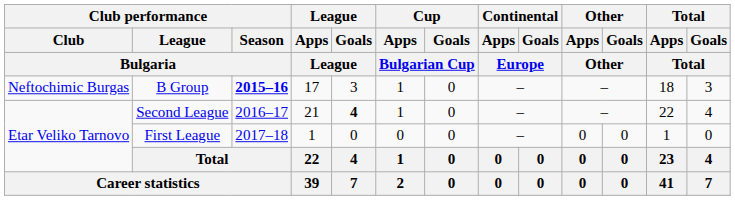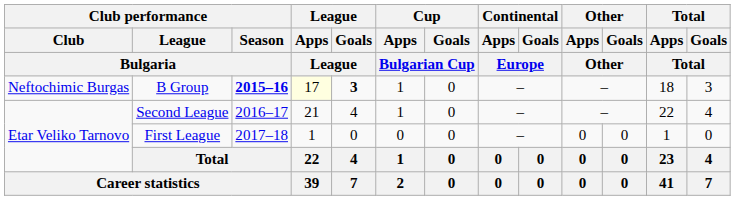B Group | League / Apps / League: no background -> lightyellow background
B Group | League / Goals / League: normal -> bold
Second League | League / Goals / League: bold -> normal
